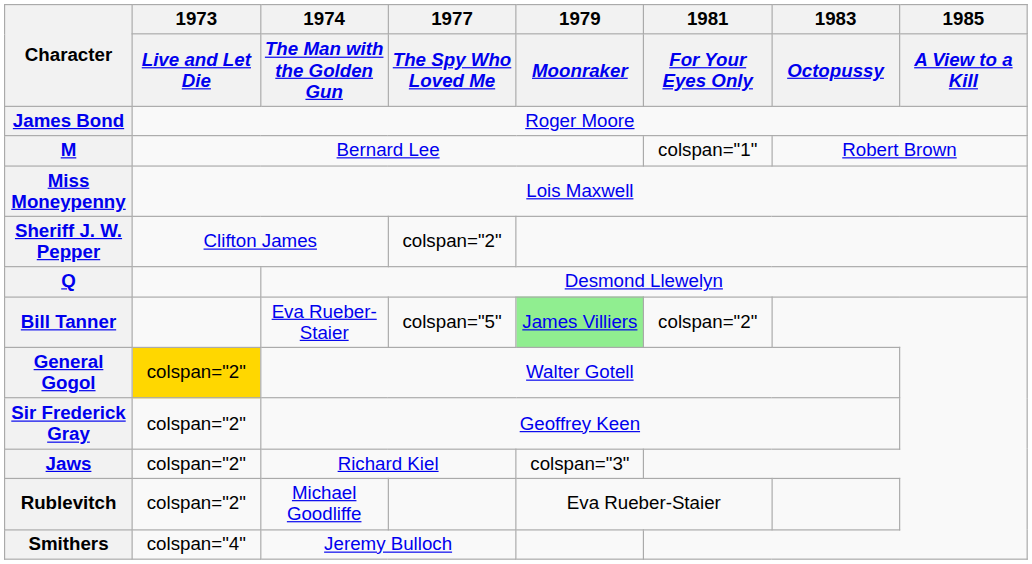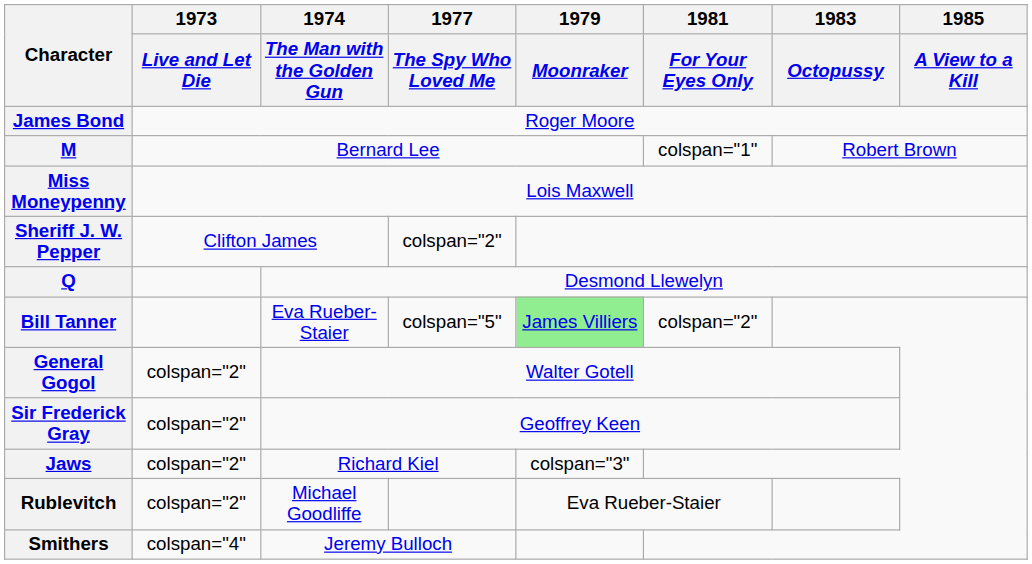General Gogol | 1973 / Live and Let Die: gold background -> no background
